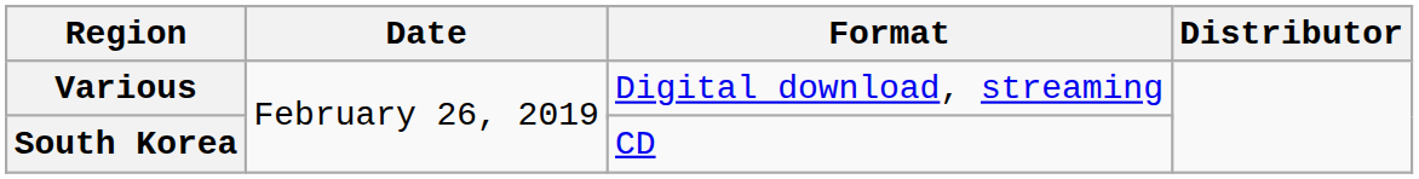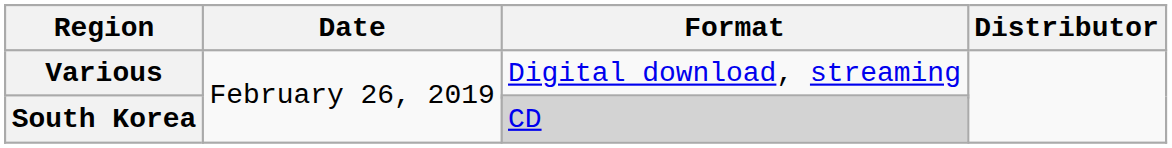South Korea / CD | Format: no background -> lightgrey background
